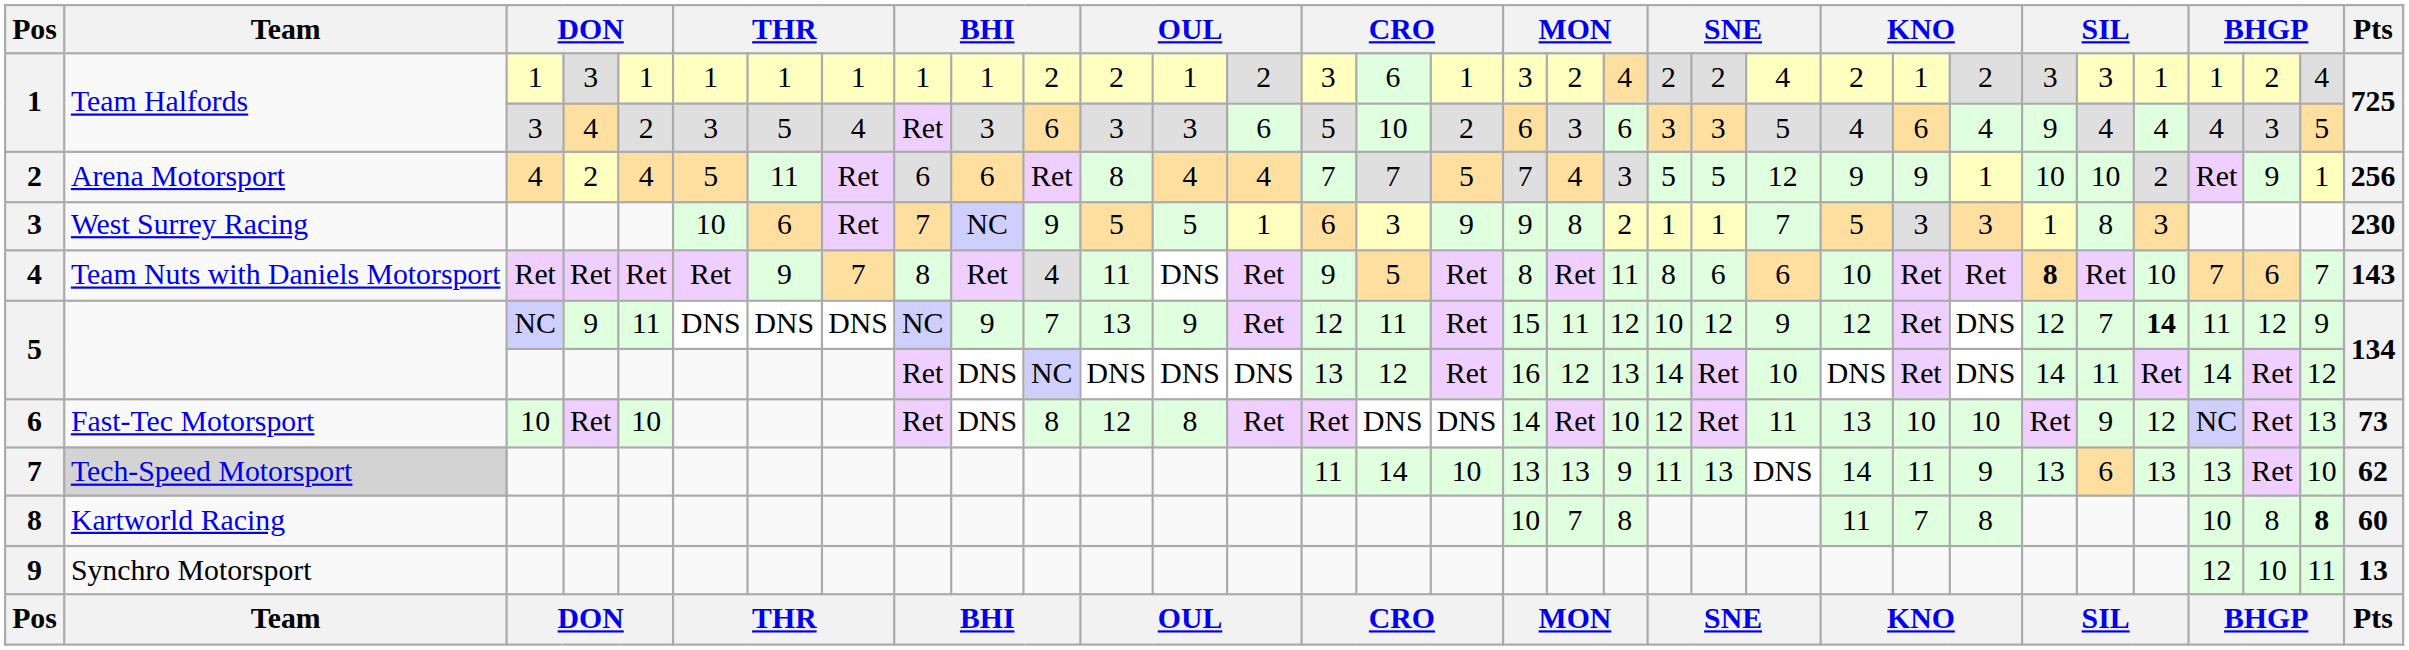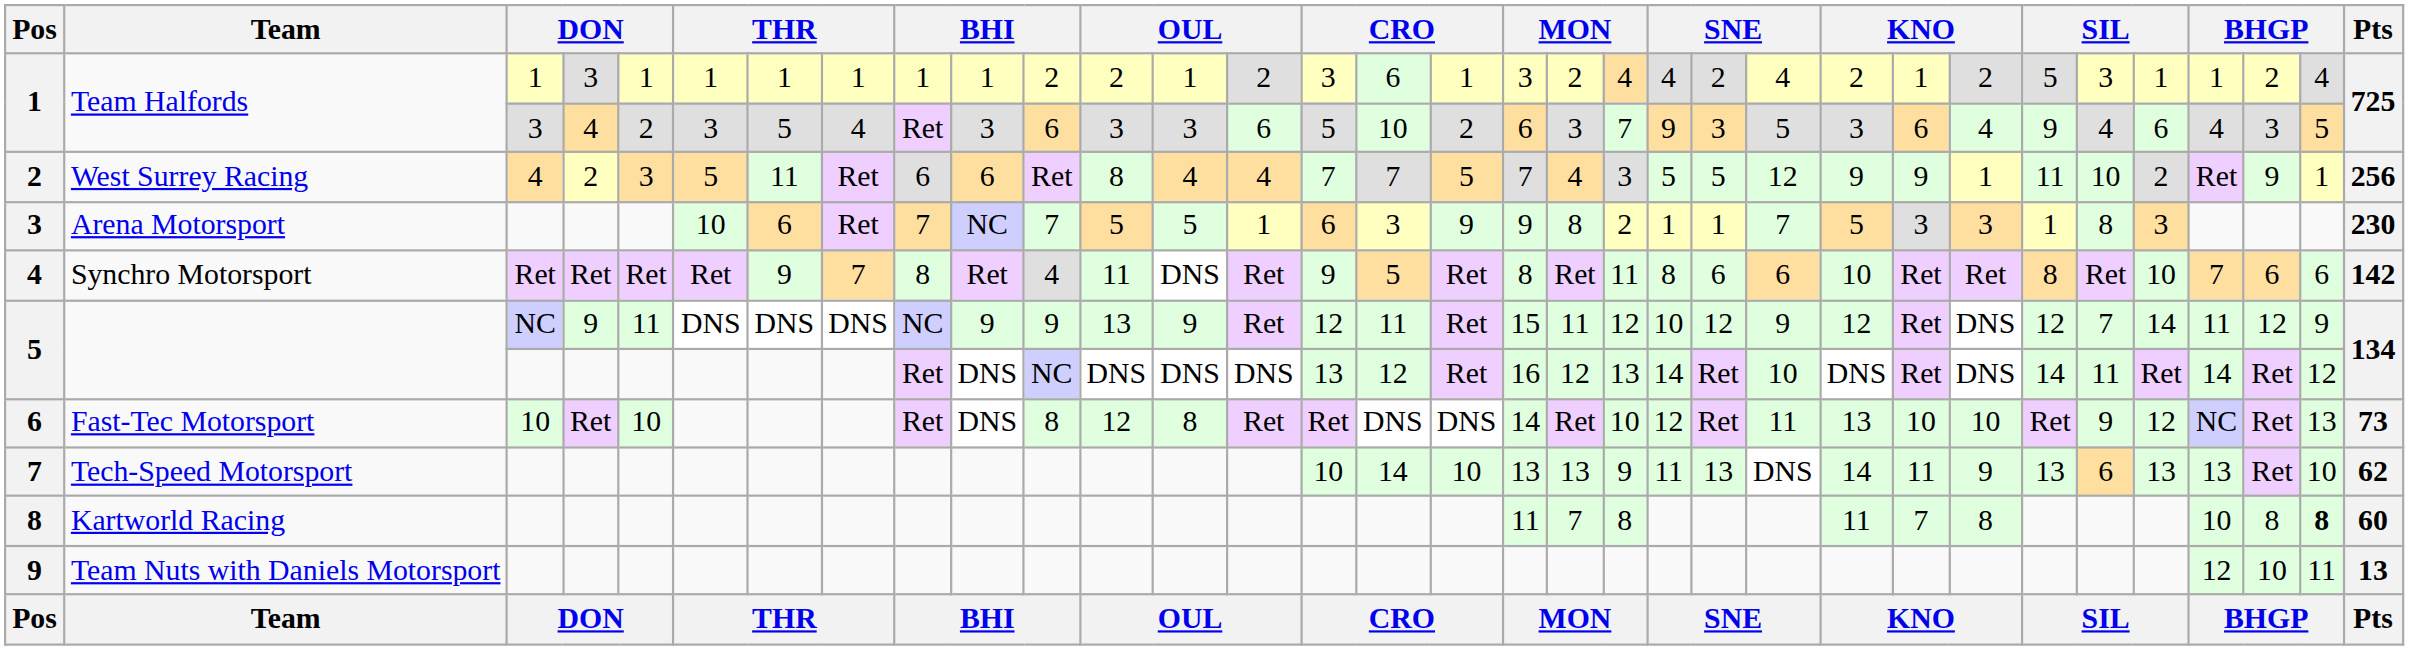row 2 | column 21: 2 -> 4
row 2 | column 27: 3 -> 5
row 3 | column 20: 6 -> 7
row 3 | column 21: 3 -> 9
row 3 | column 24: 4 -> 3
row 3 | column 29: 4 -> 6
row 4 | Team: Arena Motorsport -> West Surrey Racing
row 4 | column 5: 4 -> 3
row 4 | column 27: 10 -> 11
row 5 | Team: West Surrey Racing -> Arena Motorsport
row 5 | column 11: 9 -> 7
row 6 | Team: Team Nuts with Daniels Motorsport -> Synchro Motorsport
row 6 | column 27: bold -> normal
row 6 | column 32: 7 -> 6
row 6 | Pts: 143 -> 142
row 7 | column 11: 7 -> 9
row 7 | column 29: bold -> normal
row 10 | Team: lightgrey background -> no background
row 10 | column 15: 11 -> 10
row 11 | column 18: 10 -> 11
row 12 | Team: Synchro Motorsport -> Team Nuts with Daniels Motorsport
